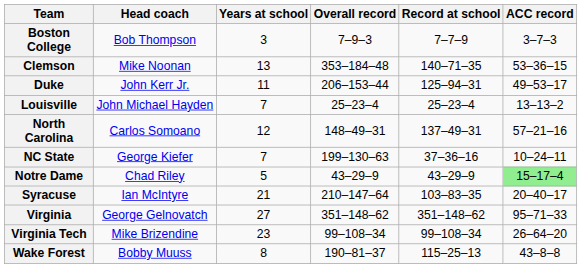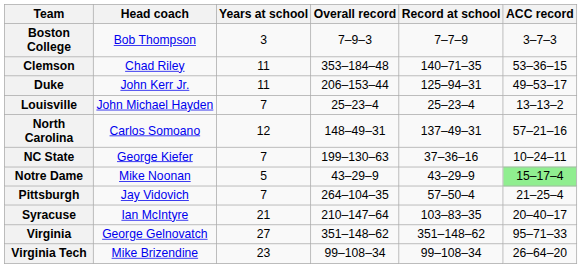Clemson | Head coach: Mike Noonan -> Chad Riley
Clemson | Years at school: 13 -> 11
Notre Dame | Head coach: Chad Riley -> Mike Noonan
+ row: Pittsburgh | Jay Vidovich | 7 | 264–104–35 | 57–50–4 | 21–25–4
- row: Wake Forest | Bobby Muuss | 8 | 190–81–37 | 115–25–13 | 43–8–8
